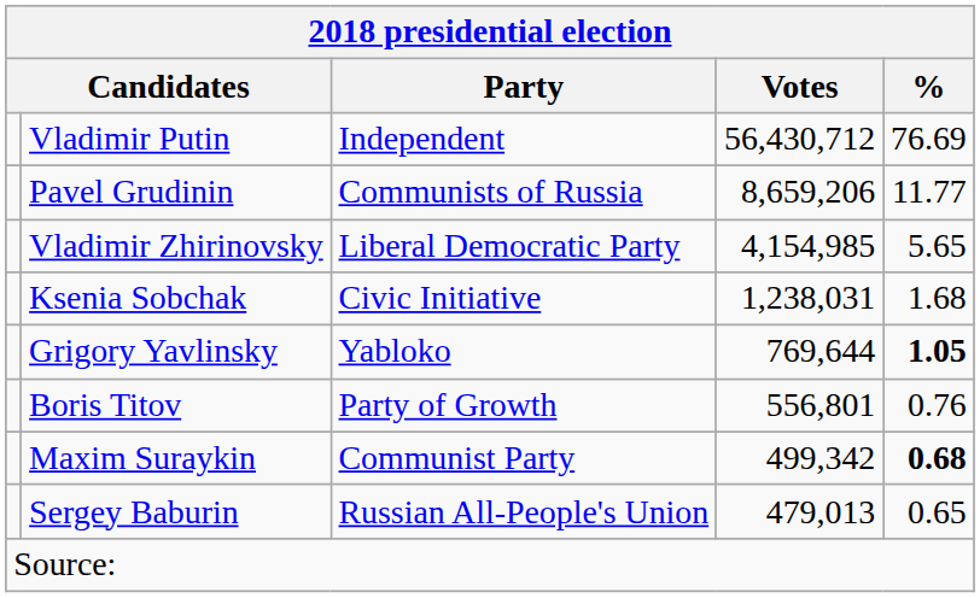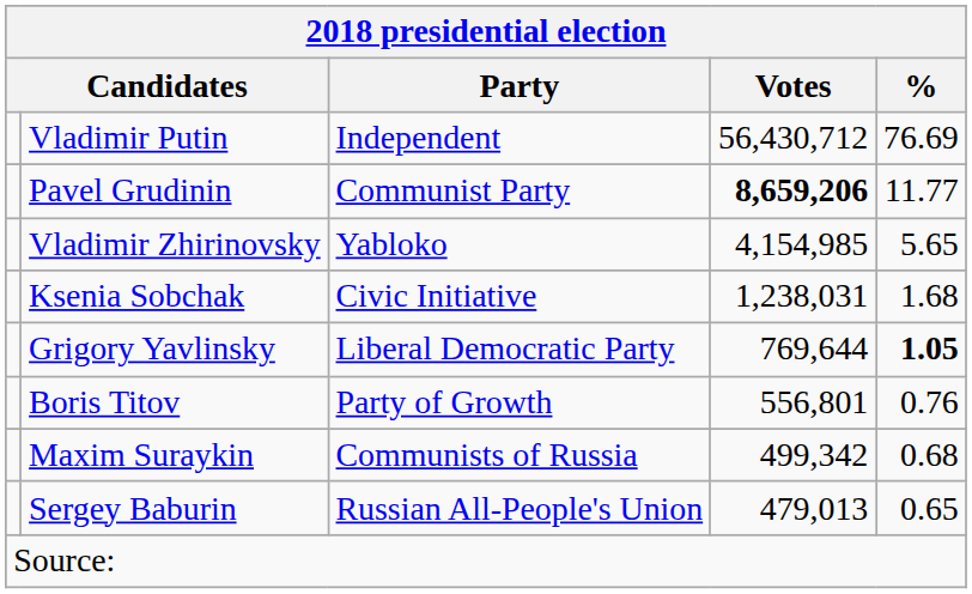Pavel Grudinin | Party: Communists of Russia -> Communist Party
Pavel Grudinin | Votes: normal -> bold
Vladimir Zhirinovsky | Party: Liberal Democratic Party -> Yabloko
Grigory Yavlinsky | Party: Yabloko -> Liberal Democratic Party
Maxim Suraykin | Party: Communist Party -> Communists of Russia
Maxim Suraykin | %: bold -> normal
